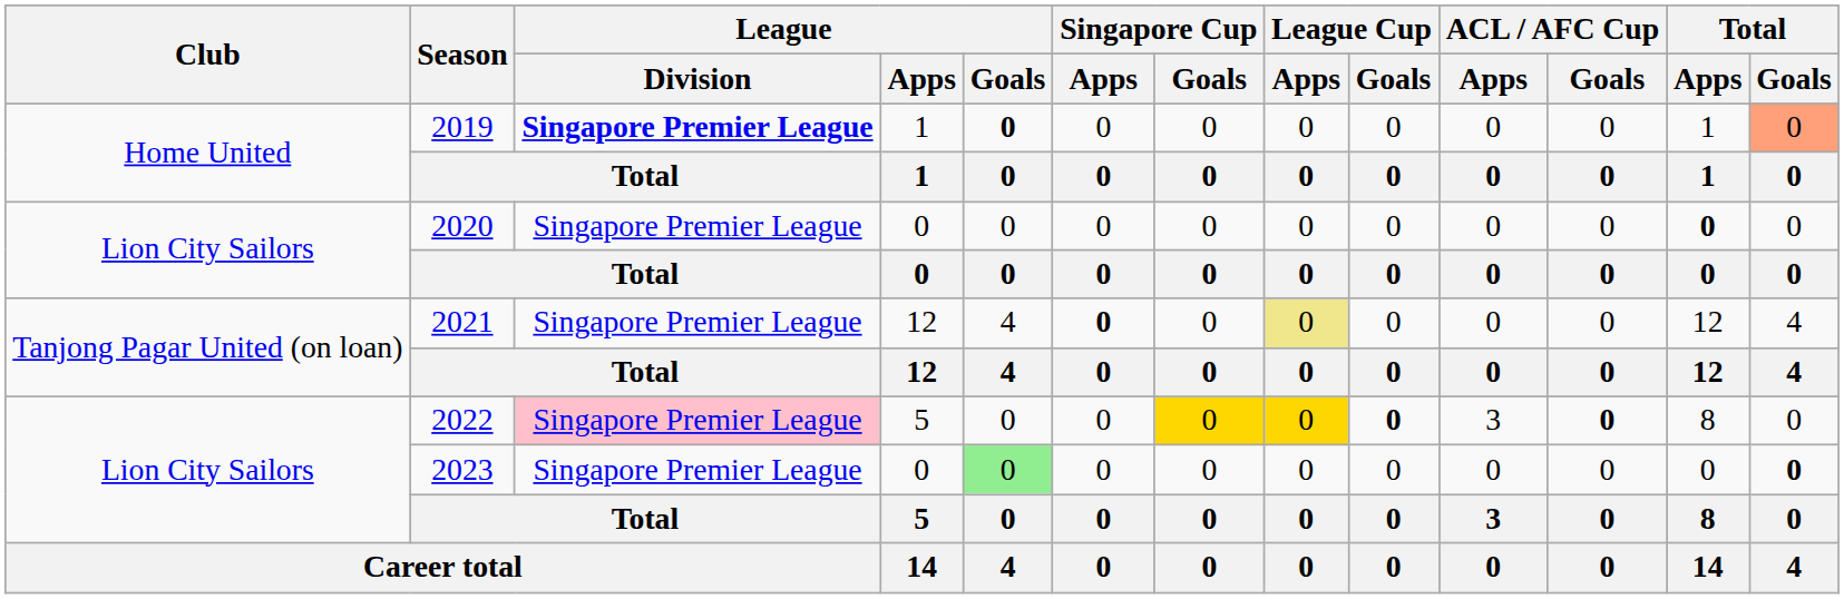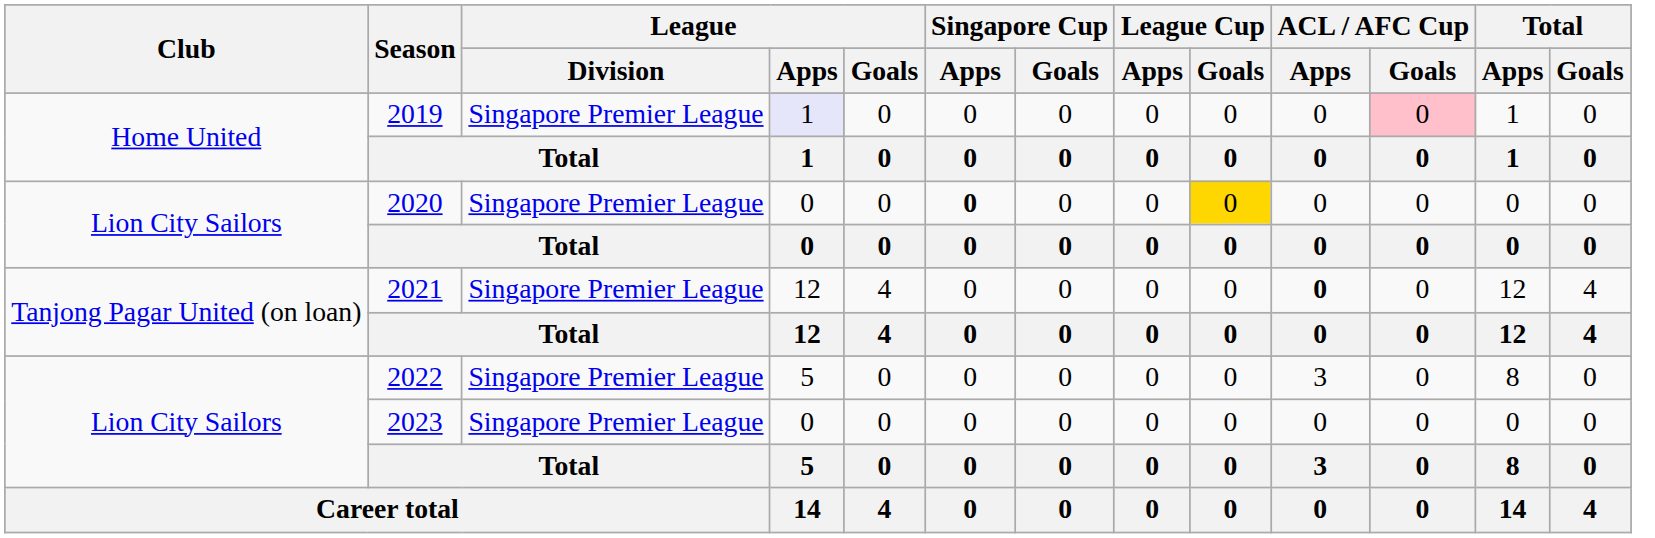2019 | League / Division: bold -> normal
2019 | League / Apps: no background -> lavender background
2019 | League / Goals: bold -> normal
2019 | ACL / AFC Cup / Goals: no background -> pink background
2019 | Total / Goals: lightsalmon background -> no background
2020 | Singapore Cup / Apps: normal -> bold
2020 | League Cup / Goals: no background -> gold background
2020 | Total / Apps: bold -> normal
2021 | Singapore Cup / Apps: bold -> normal
2021 | League Cup / Apps: khaki background -> no background
2021 | ACL / AFC Cup / Apps: normal -> bold
2022 | League / Division: pink background -> no background
2022 | Singapore Cup / Goals: gold background -> no background
2022 | League Cup / Apps: gold background -> no background
2022 | League Cup / Goals: bold -> normal
2022 | ACL / AFC Cup / Goals: bold -> normal
2023 | League / Goals: lightgreen background -> no background
2023 | Total / Goals: bold -> normal
